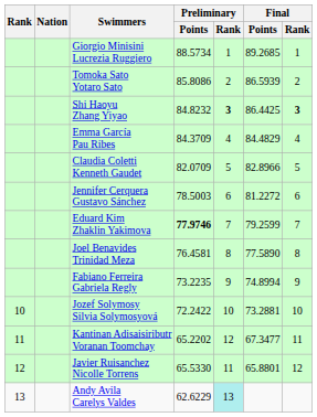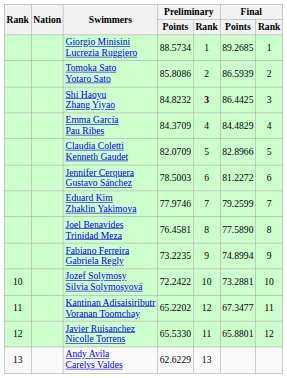Shi Haoyu Zhang Yiyao | Final / Rank: bold -> normal
Eduard Kim Zhaklin Yakimova | Preliminary / Points: bold -> normal
Andy Avila Carelys Valdes | Preliminary / Rank: paleturquoise background -> no background
